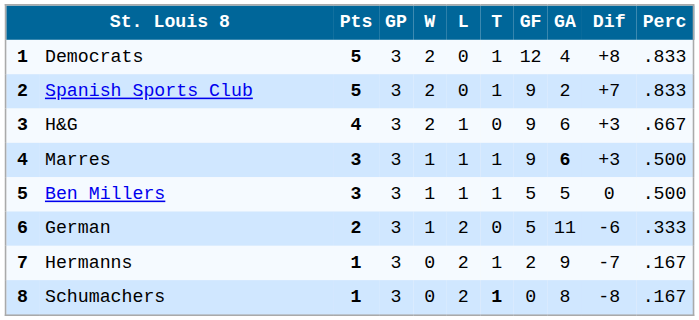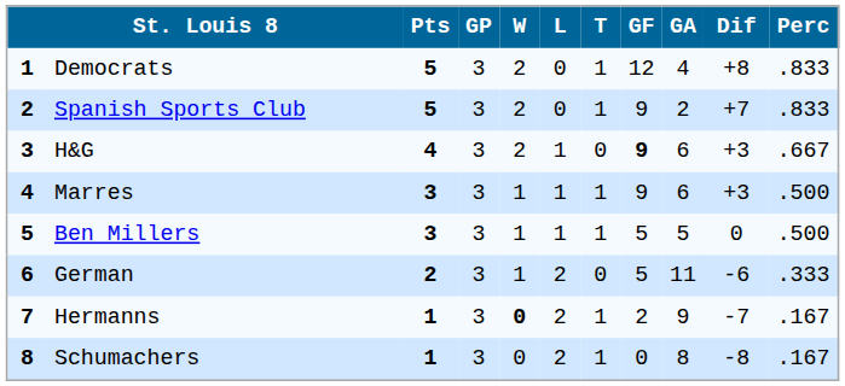H&G | GF: normal -> bold
Marres | GA: bold -> normal
Hermanns | W: normal -> bold
Schumachers | T: bold -> normal
